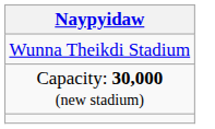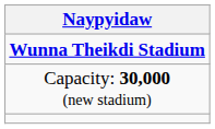row 2 | column 1: normal -> bold
